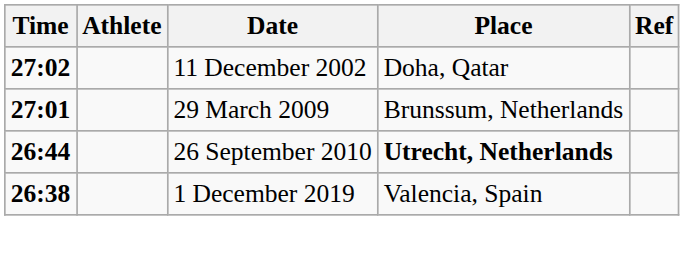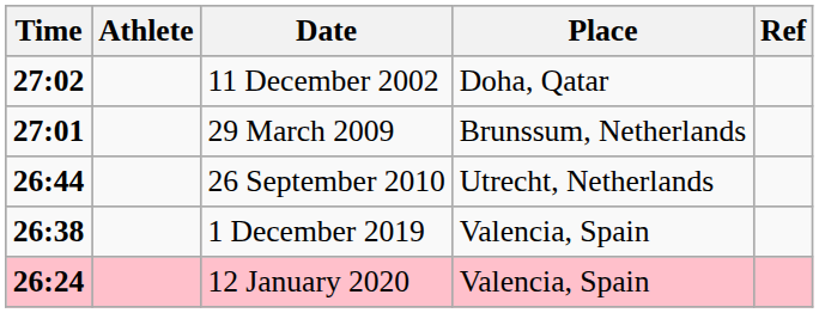26 September 2010 | Place: bold -> normal
+ row: 26:24 | 12 January 2020 | Valencia, Spain
